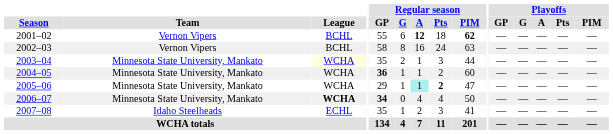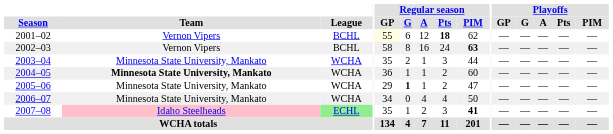2001–02 | Regular season / GP: no background -> lightyellow background
2001–02 | Regular season / A: bold -> normal
2001–02 | Regular season / Pts: normal -> bold
2001–02 | Regular season / PIM: bold -> normal
2002–03 | Regular season / PIM: normal -> bold
2003–04 | League: lightyellow background -> no background
2004–05 | Team: normal -> bold
2004–05 | Regular season / GP: bold -> normal
2005–06 | Regular season / G: normal -> bold
2005–06 | Regular season / A: paleturquoise background -> no background
2005–06 | Regular season / Pts: bold -> normal
2006–07 | League: bold -> normal
2006–07 | Regular season / GP: bold -> normal
2007–08 | Team: no background -> pink background
2007–08 | League: no background -> lightgreen background
2007–08 | Regular season / PIM: normal -> bold
